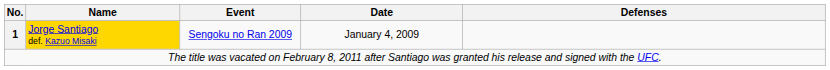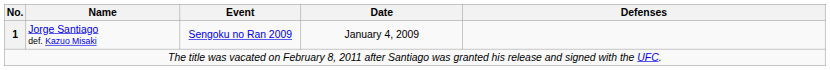1 | Name: gold background -> no background
